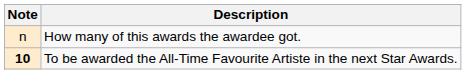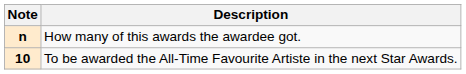How many of this awards the awardee got. | Note: normal -> bold
